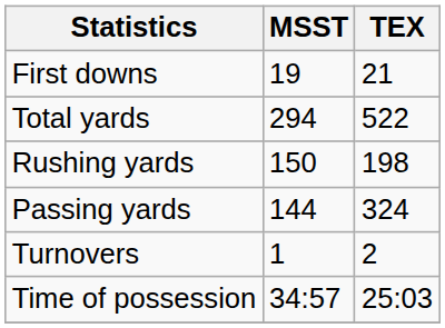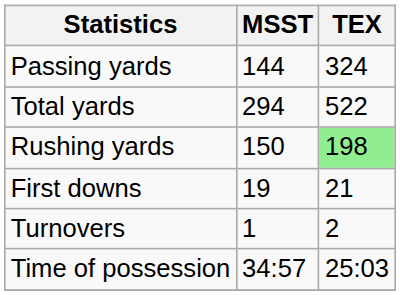rows swapped: First downs <-> Passing yards
Rushing yards | TEX: no background -> lightgreen background
